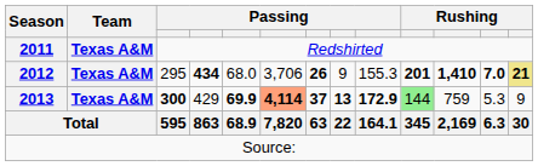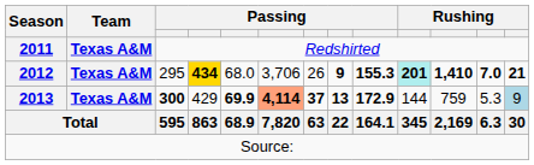295 | column 4: no background -> gold background
295 | column 7: bold -> normal
295 | column 8: normal -> bold
295 | column 9: normal -> bold
295 | column 10: no background -> paleturquoise background
295 | column 13: khaki background -> no background
300 | column 10: lightgreen background -> no background
300 | column 13: no background -> lightblue background
